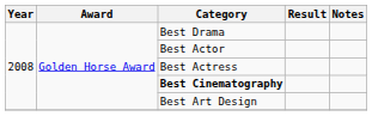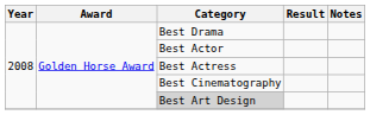Best Cinematography | Category: bold -> normal
Best Art Design | Category: no background -> lightgrey background
